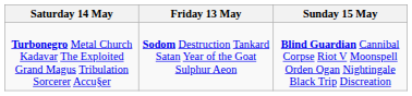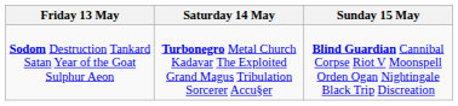columns swapped: Friday 13 May <-> Saturday 14 May
